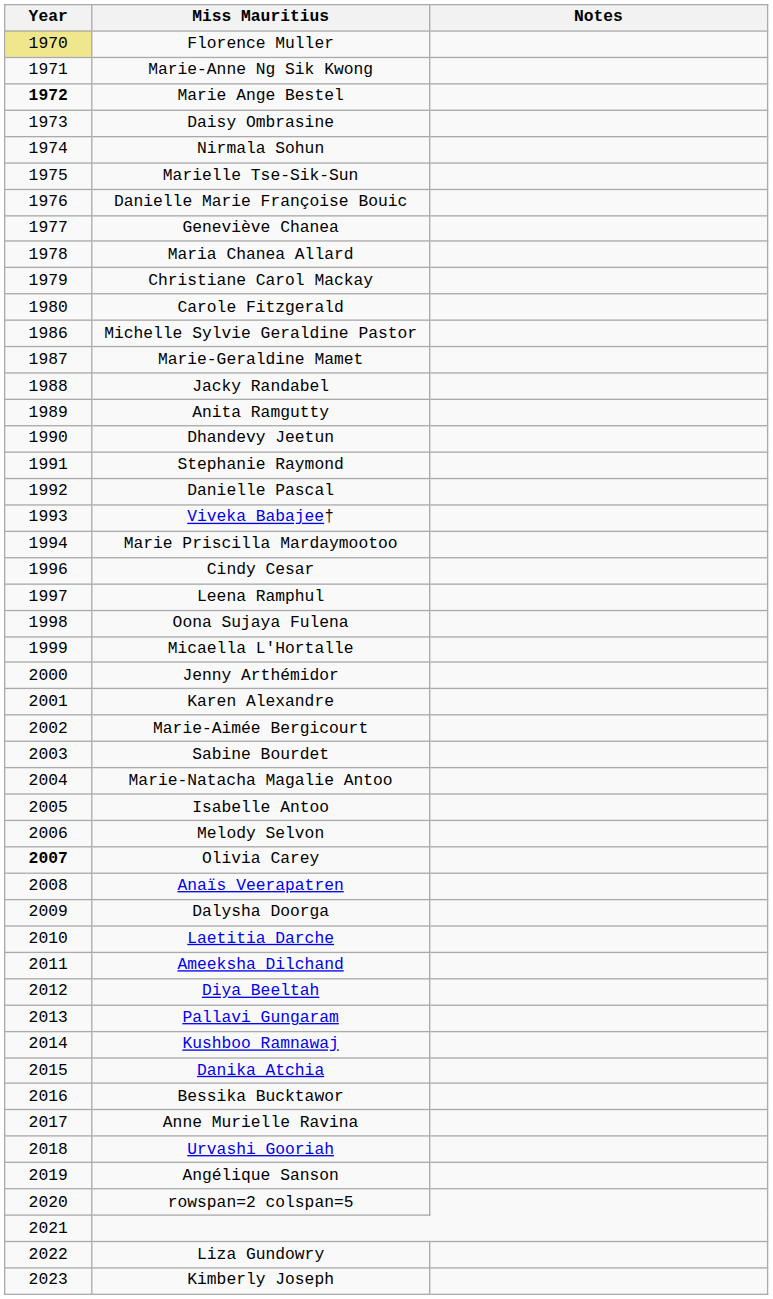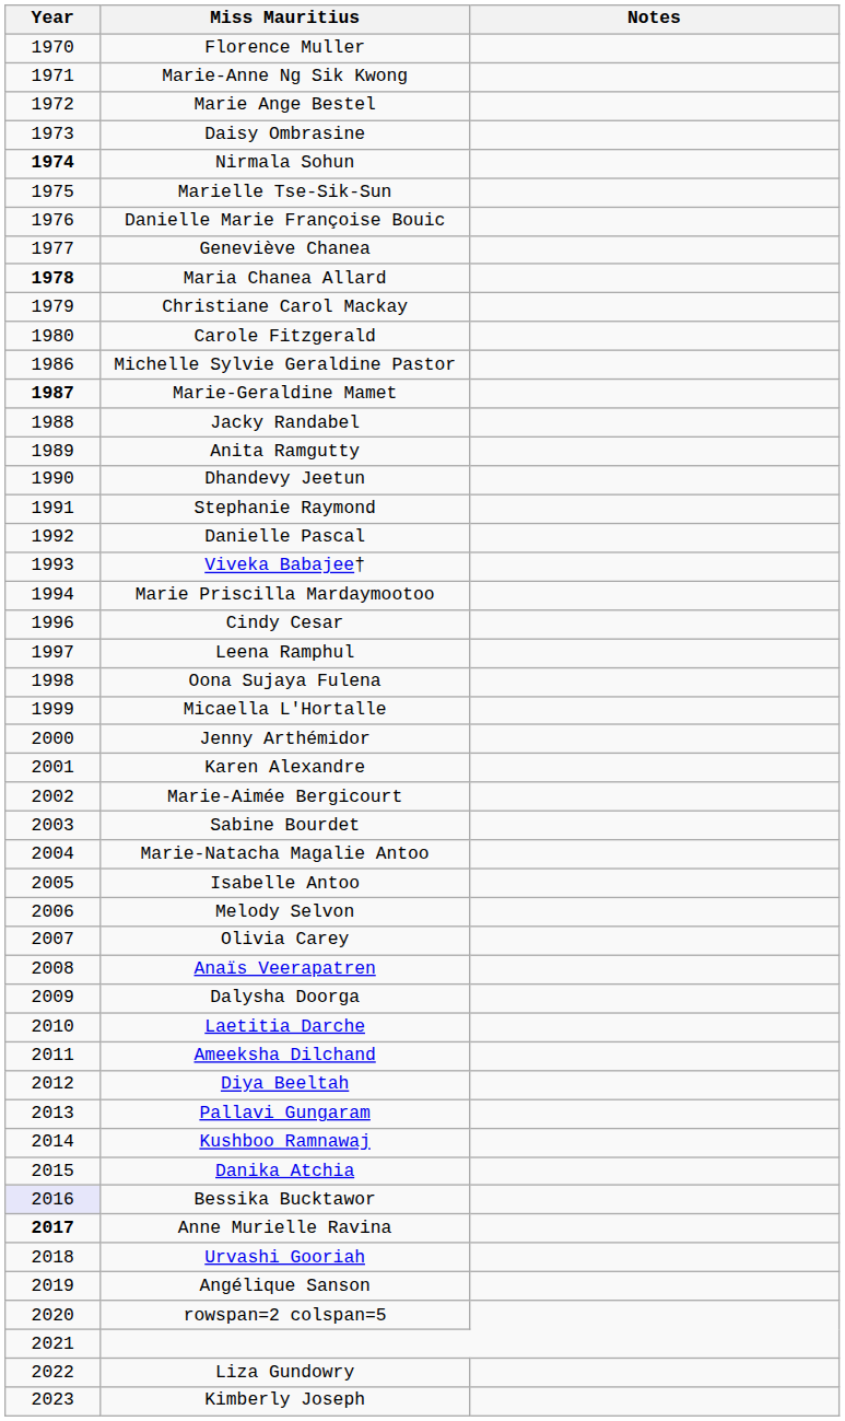Florence Muller | Year: khaki background -> no background
Marie Ange Bestel | Year: bold -> normal
Nirmala Sohun | Year: normal -> bold
Maria Chanea Allard | Year: normal -> bold
Marie-Geraldine Mamet | Year: normal -> bold
Olivia Carey | Year: bold -> normal
Bessika Bucktawor | Year: no background -> lavender background
Anne Murielle Ravina | Year: normal -> bold
